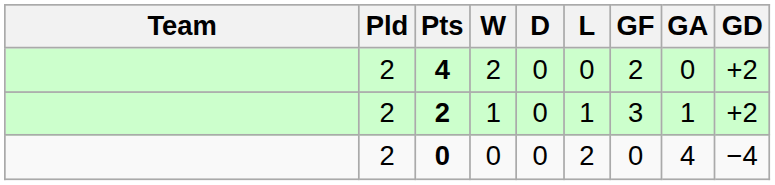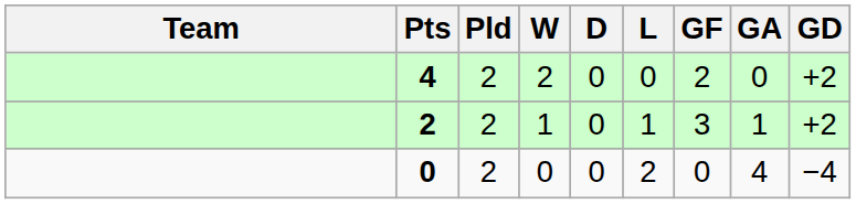columns swapped: Pts <-> Pld
